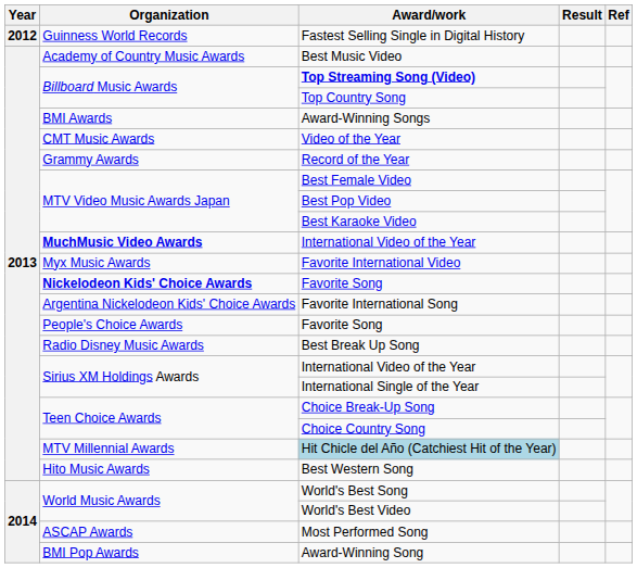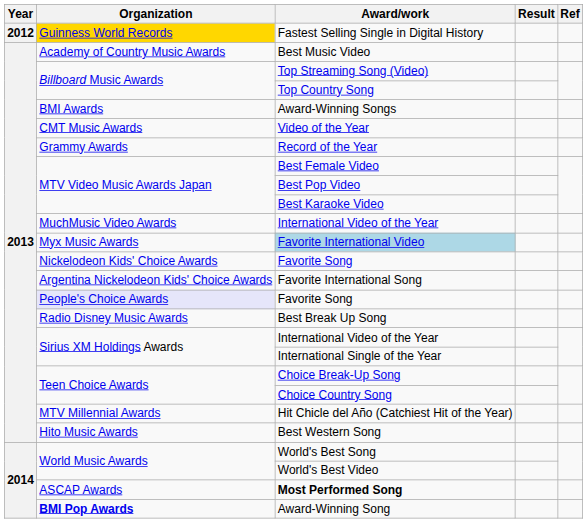Fastest Selling Single in Digital History | Organization: no background -> gold background
Top Streaming Song (Video) | Award/work: bold -> normal
MuchMusic Video Awards / International Video of the Year | Organization: bold -> normal
Favorite International Video | Award/work: no background -> lightblue background
Nickelodeon Kids' Choice Awards / Favorite Song | Organization: bold -> normal
People's Choice Awards / Favorite Song | Organization: no background -> lavender background
Hit Chicle del Año (Catchiest Hit of the Year) | Award/work: lightblue background -> no background
Most Performed Song | Award/work: normal -> bold
Award-Winning Song | Organization: normal -> bold
